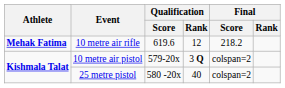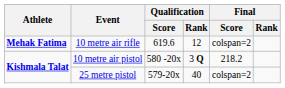10 metre air rifle | Final / Score: 218.2 -> colspan=2
10 metre air pistol | Qualification / Score: 579-20x -> 580 -20x
10 metre air pistol | Final / Score: colspan=2 -> 218.2
25 metre pistol | Qualification / Score: 580 -20x -> 579-20x
